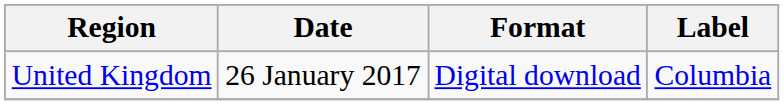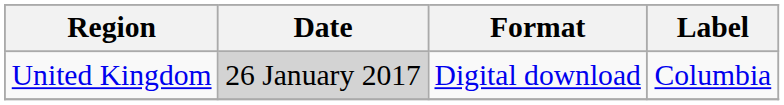United Kingdom | Date: no background -> lightgrey background
